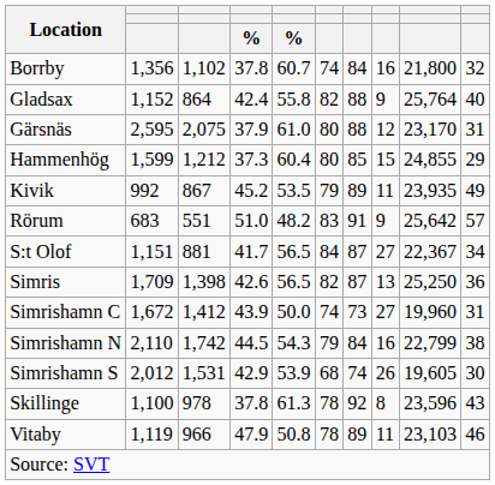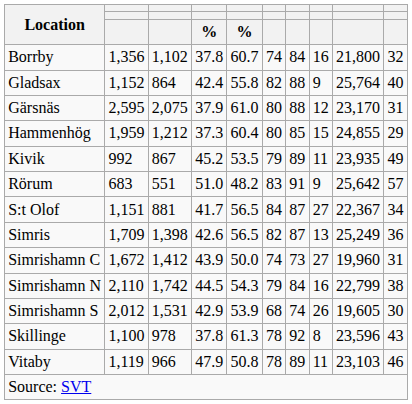Hammenhög | column 2: 1,599 -> 1,959
Simris | column 9: 25,250 -> 25,249
